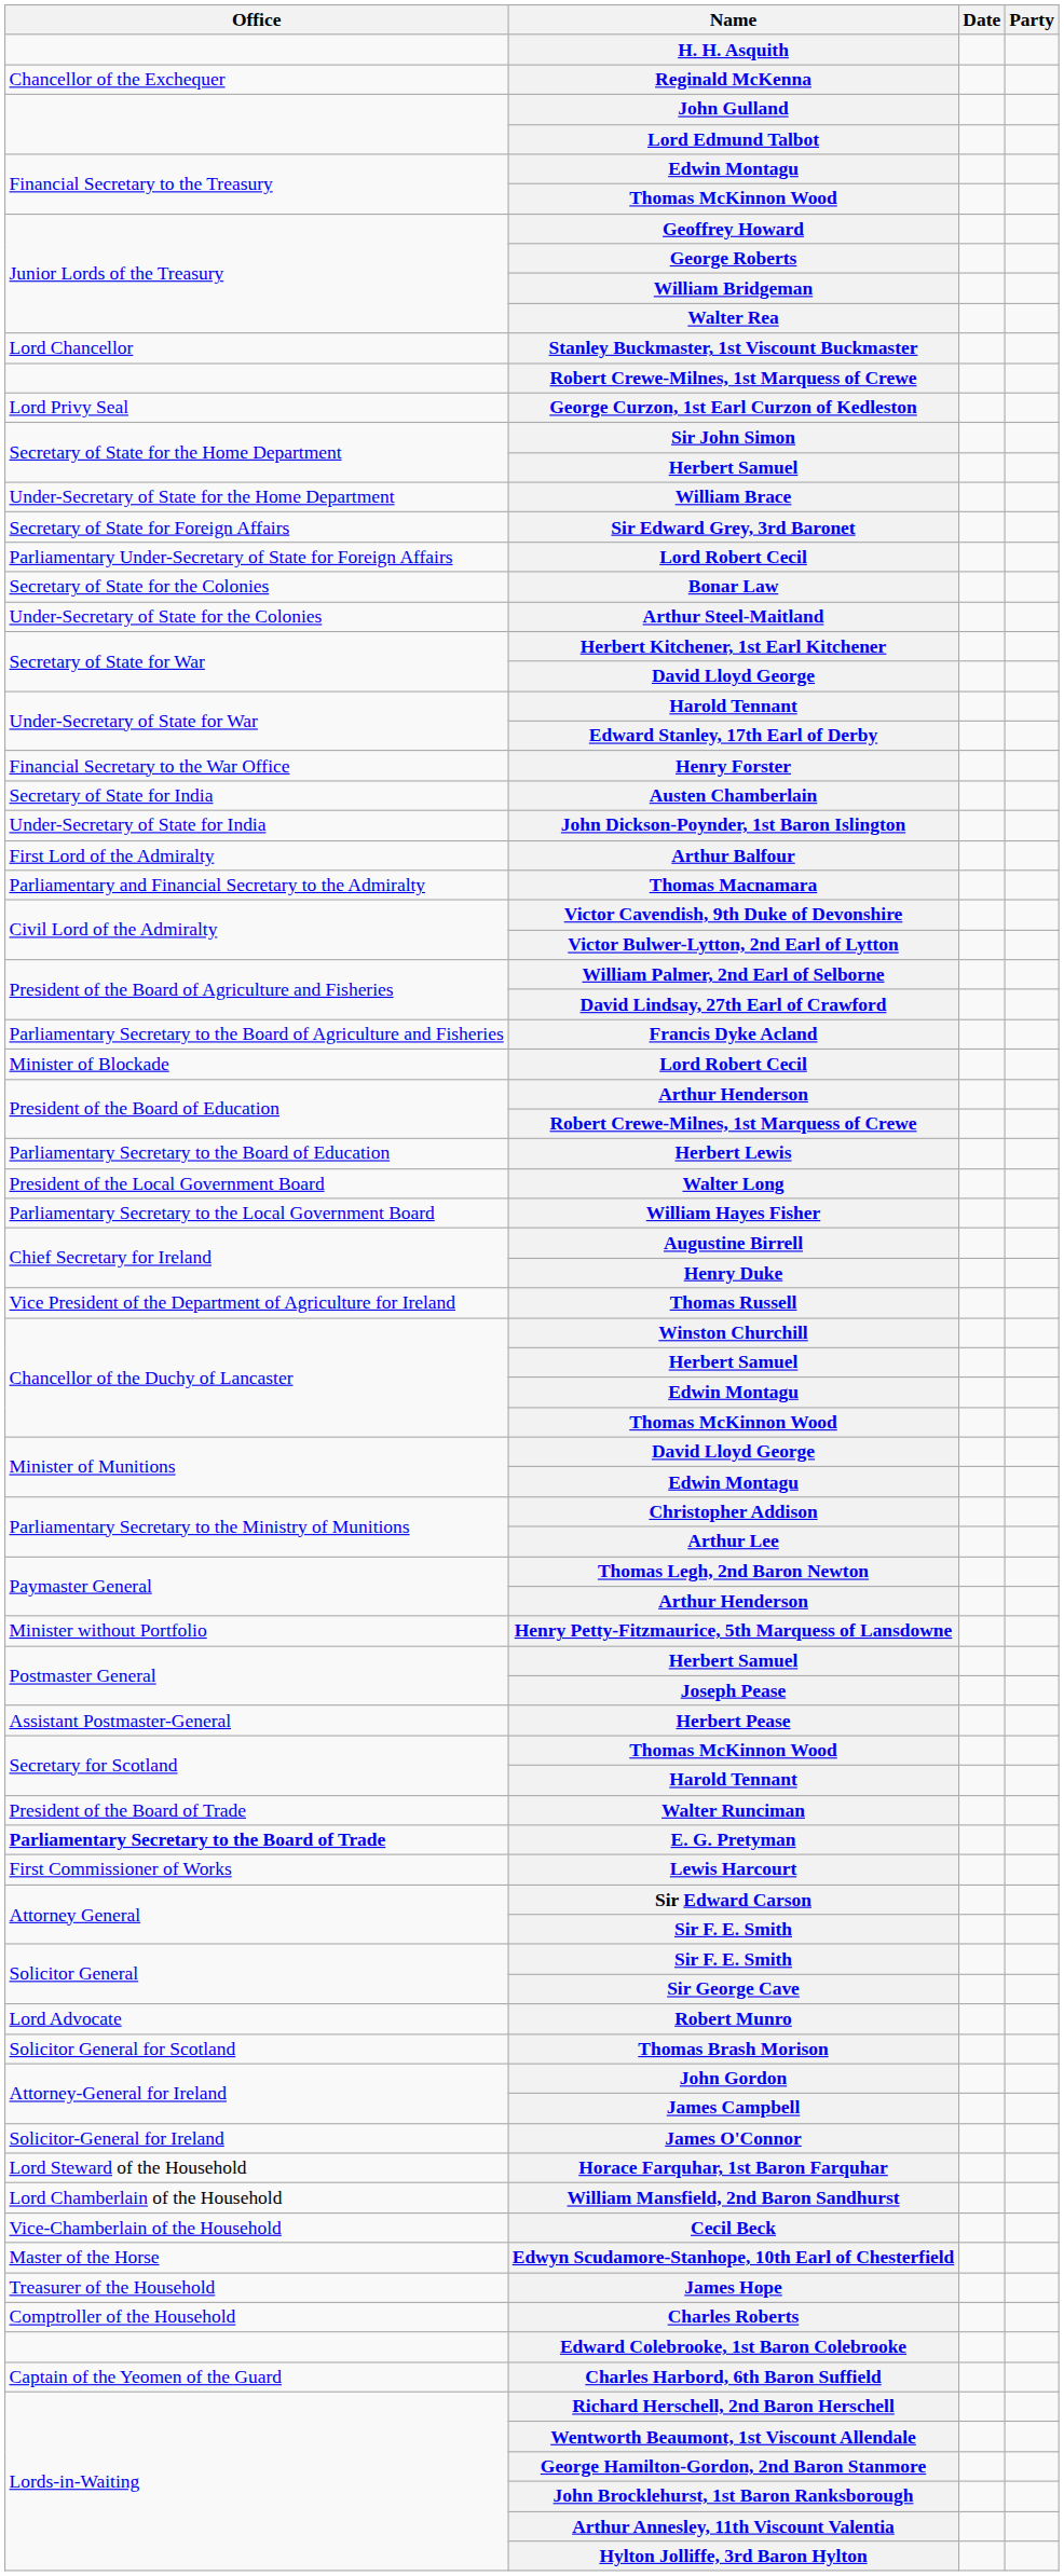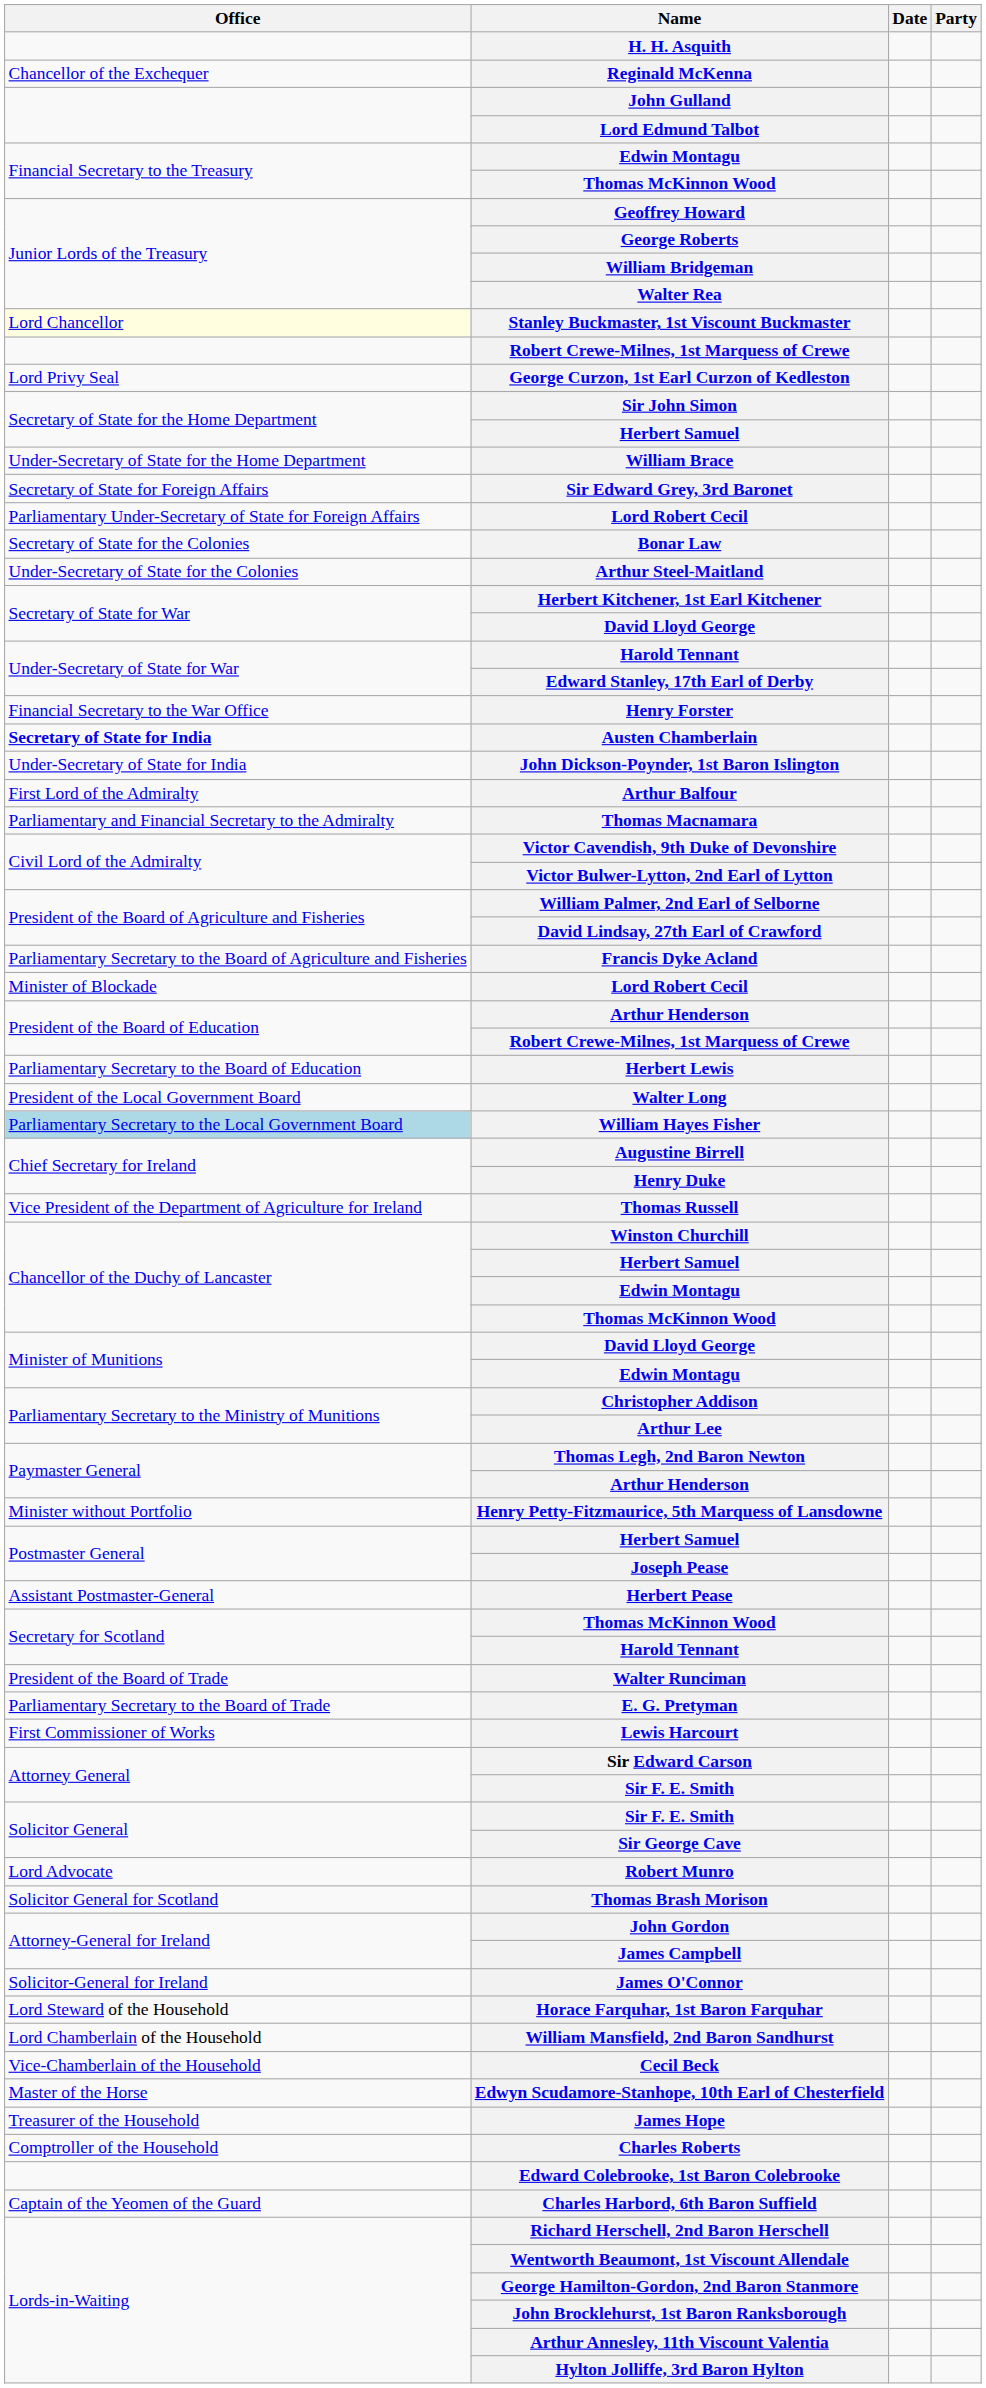Stanley Buckmaster, 1st Viscount Buckmaster | Office: no background -> lightyellow background
Austen Chamberlain | Office: normal -> bold
William Hayes Fisher | Office: no background -> lightblue background
E. G. Pretyman | Office: bold -> normal
